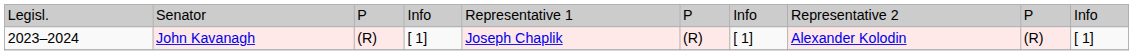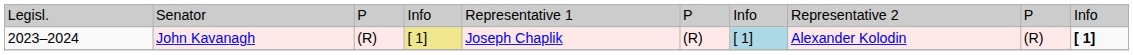John Kavanagh | column 4: no background -> khaki background
John Kavanagh | column 7: no background -> lightblue background
John Kavanagh | column 10: normal -> bold
